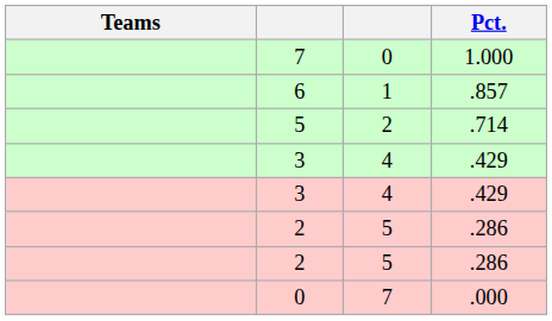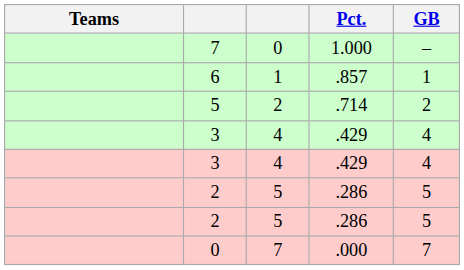+ column: GB | – | 1 | 2 | 4 | 4 | 5 | 5 | 7
